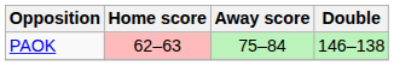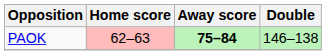PAOK | Away score: normal -> bold
